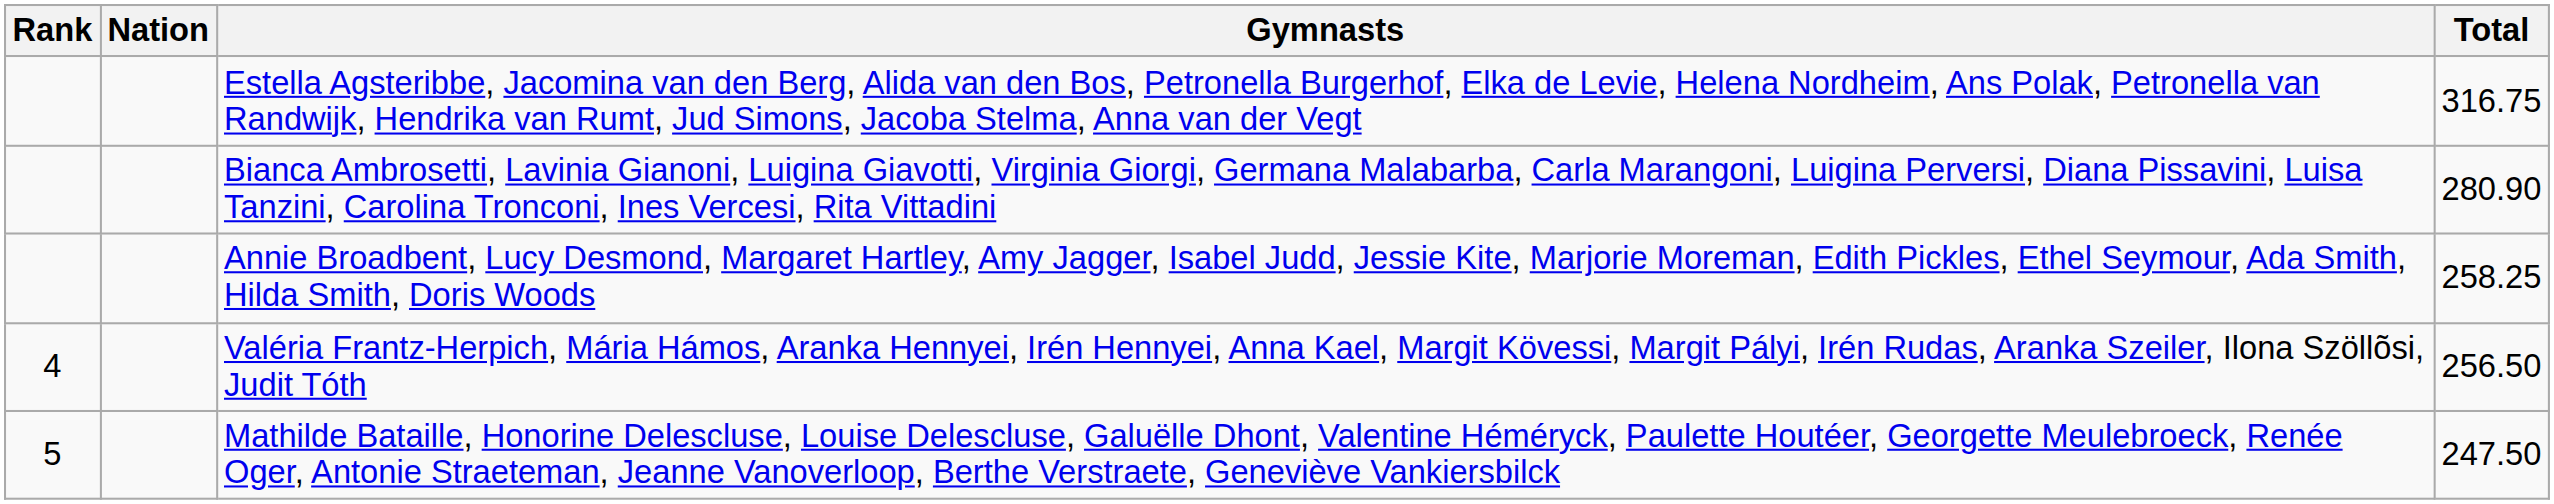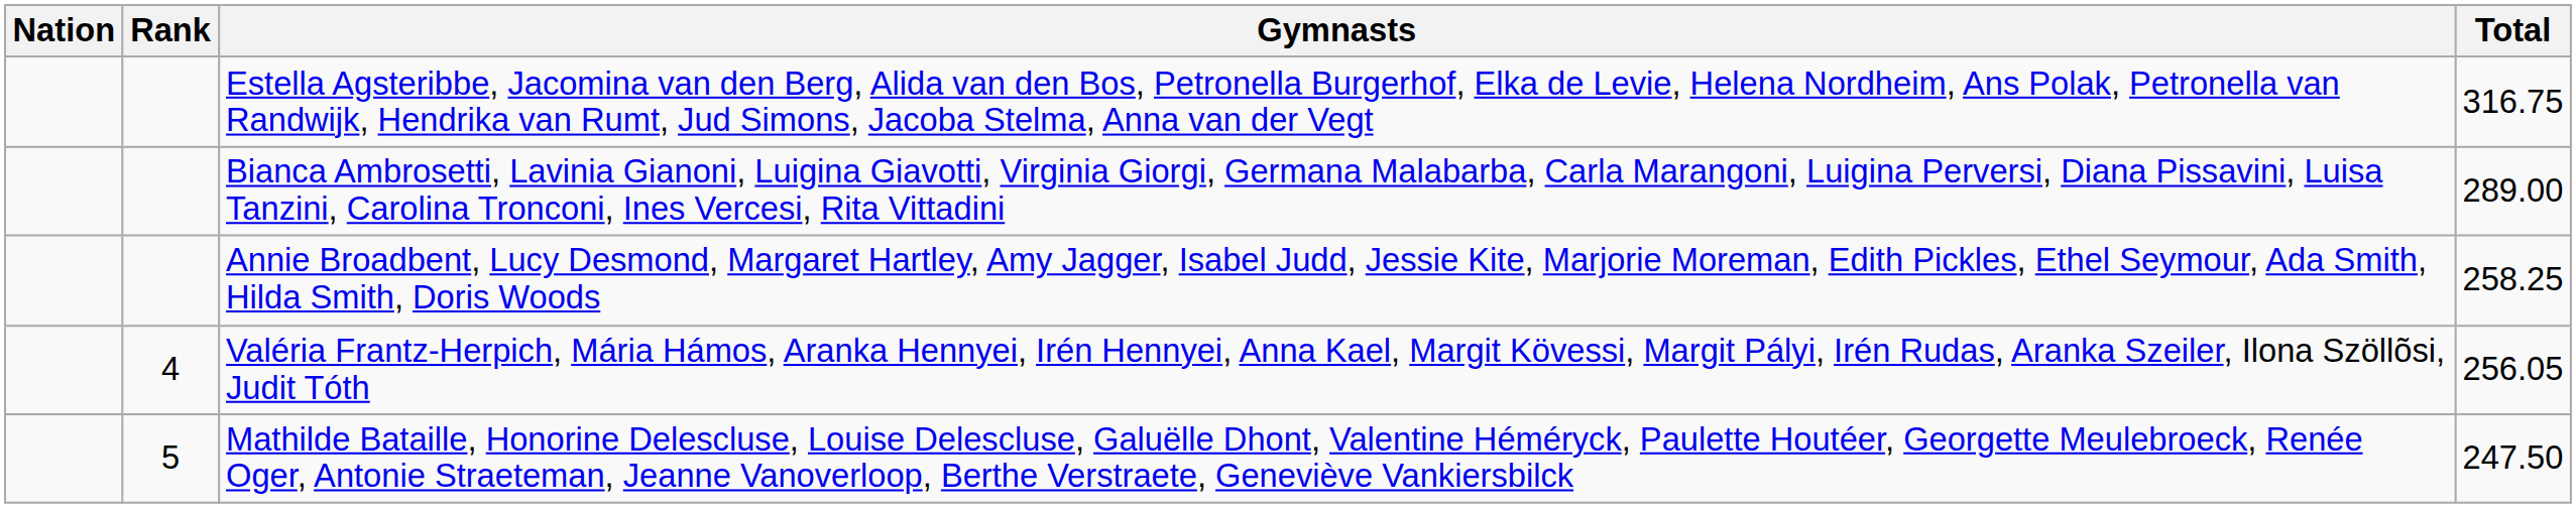columns swapped: Rank <-> Nation
row 3 | Total: 280.90 -> 289.00
row 5 | Total: 256.50 -> 256.05
